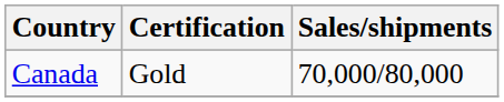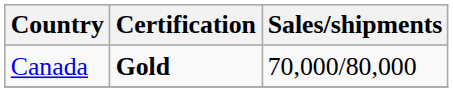Canada | Certification: normal -> bold
